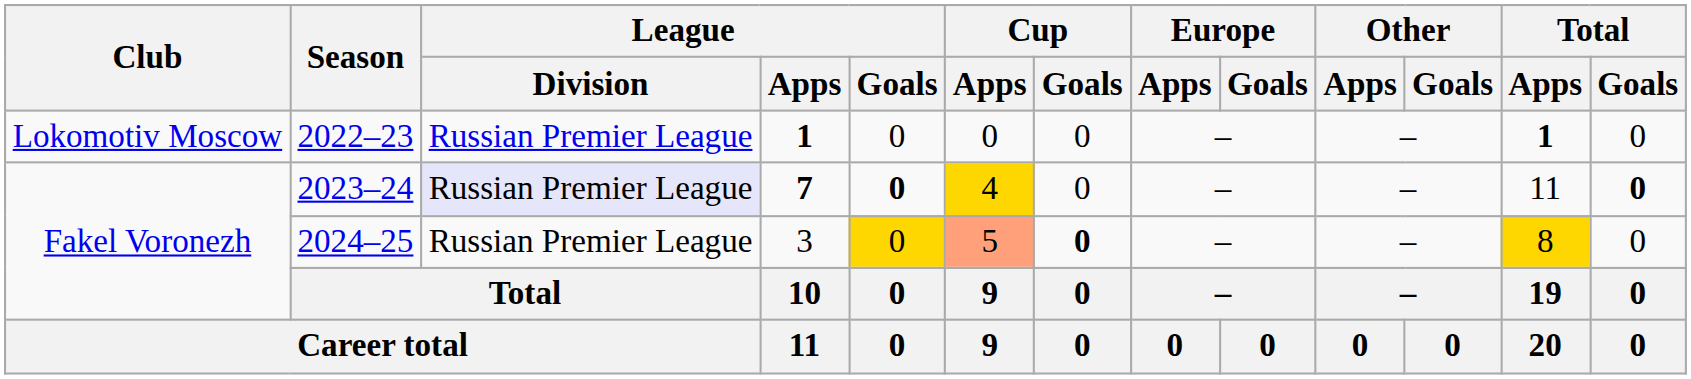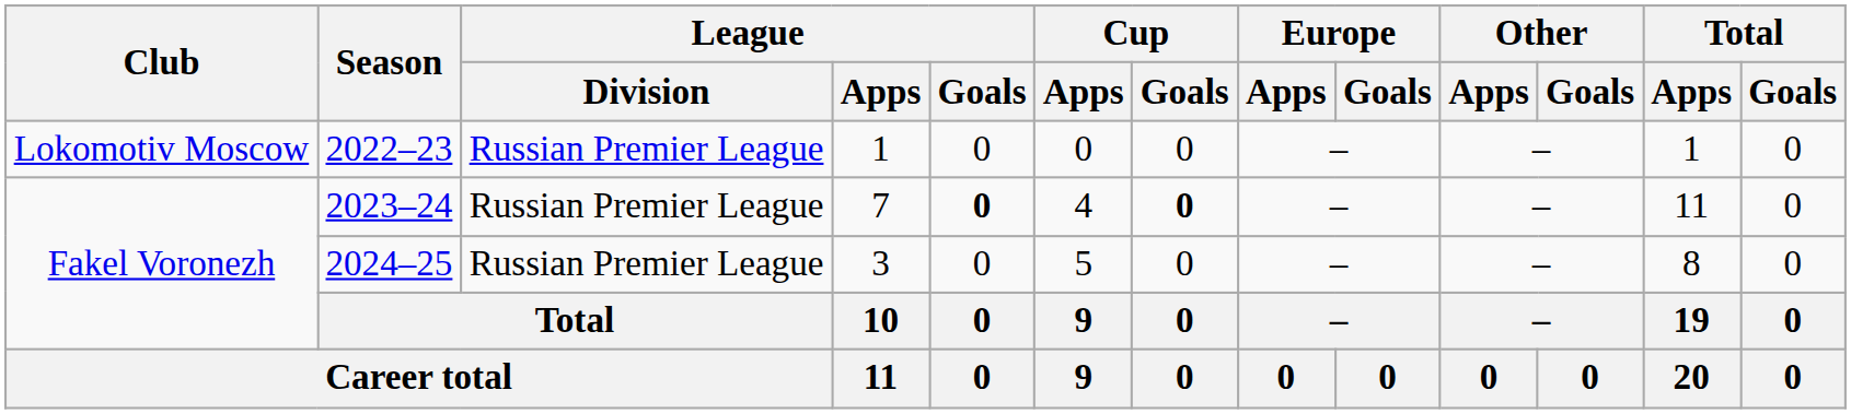2022–23 | League / Apps: bold -> normal
2022–23 | Total / Apps: bold -> normal
2023–24 | League / Division: lavender background -> no background
2023–24 | League / Apps: bold -> normal
2023–24 | Cup / Apps: gold background -> no background
2023–24 | Cup / Goals: normal -> bold
2023–24 | Total / Goals: bold -> normal
2024–25 | League / Goals: gold background -> no background
2024–25 | Cup / Apps: lightsalmon background -> no background
2024–25 | Cup / Goals: bold -> normal
2024–25 | Total / Apps: gold background -> no background
